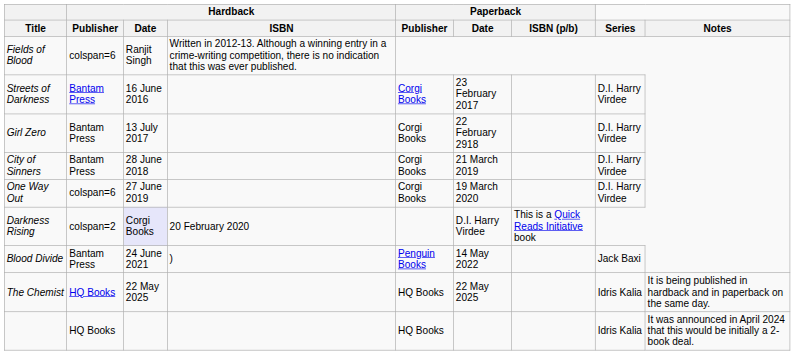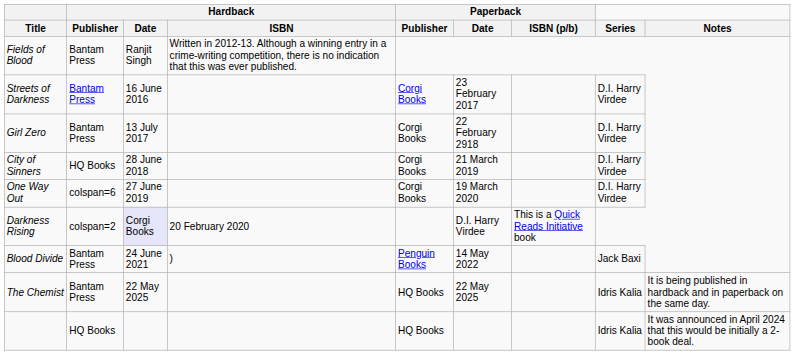Fields of Blood | Hardback / Publisher: colspan=6 -> Bantam Press
City of Sinners | Hardback / Publisher: Bantam Press -> HQ Books
The Chemist | Hardback / Publisher: HQ Books -> Bantam Press
